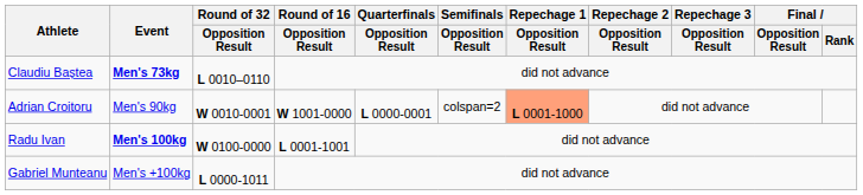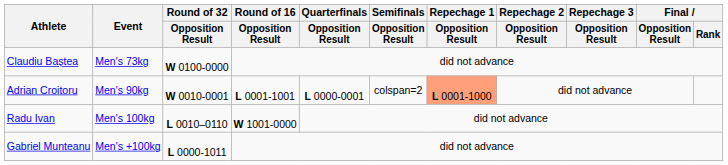Claudiu Baștea | Event: bold -> normal
Claudiu Baștea | Round of 32 / Opposition Result: L 0010–0110 -> W 0100-0000
Adrian Croitoru | Round of 16 / Opposition Result: W 1001-0000 -> L 0001-1001
Radu Ivan | Event: bold -> normal
Radu Ivan | Round of 32 / Opposition Result: W 0100-0000 -> L 0010–0110
Radu Ivan | Round of 16 / Opposition Result: L 0001-1001 -> W 1001-0000
